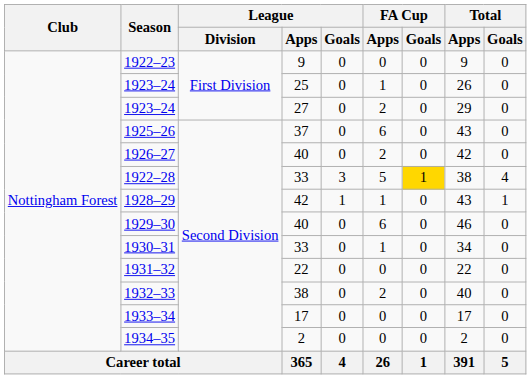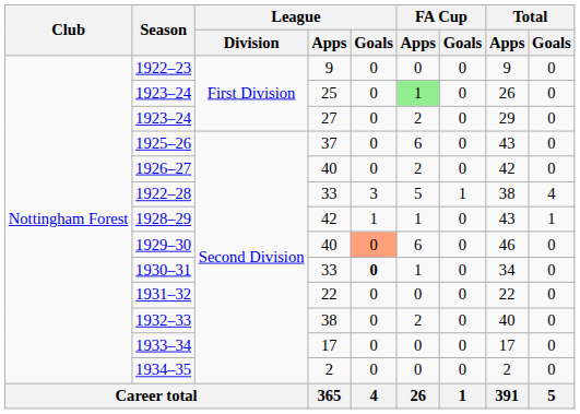1923–24 / 25 | FA Cup / Apps: no background -> lightgreen background
1922–28 | FA Cup / Goals: gold background -> no background
1929–30 | League / Goals: no background -> lightsalmon background
1930–31 | League / Goals: normal -> bold
